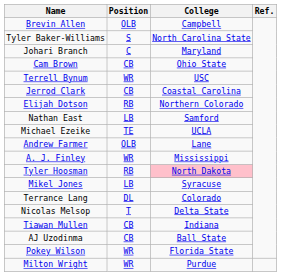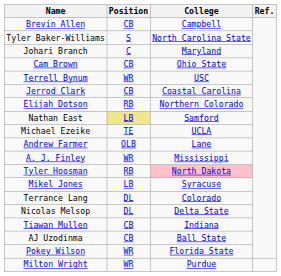Brevin Allen | Position: OLB -> CB
Nathan East | Position: no background -> khaki background
Nicolas Melsop | Position: T -> DL
